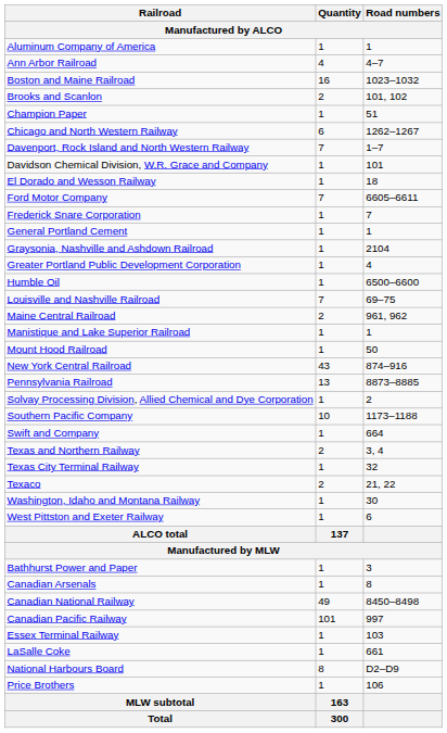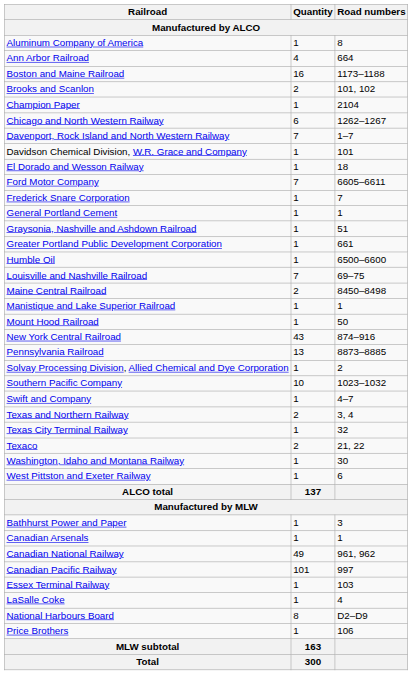Aluminum Company of America | Road numbers: 1 -> 8
Ann Arbor Railroad | Road numbers: 4–7 -> 664
Boston and Maine Railroad | Road numbers: 1023–1032 -> 1173–1188
Champion Paper | Road numbers: 51 -> 2104
Graysonia, Nashville and Ashdown Railroad | Road numbers: 2104 -> 51
Greater Portland Public Development Corporation | Road numbers: 4 -> 661
Maine Central Railroad | Road numbers: 961, 962 -> 8450–8498
Southern Pacific Company | Road numbers: 1173–1188 -> 1023–1032
Swift and Company | Road numbers: 664 -> 4–7
Canadian Arsenals | Road numbers: 8 -> 1
Canadian National Railway | Road numbers: 8450–8498 -> 961, 962
LaSalle Coke | Road numbers: 661 -> 4
